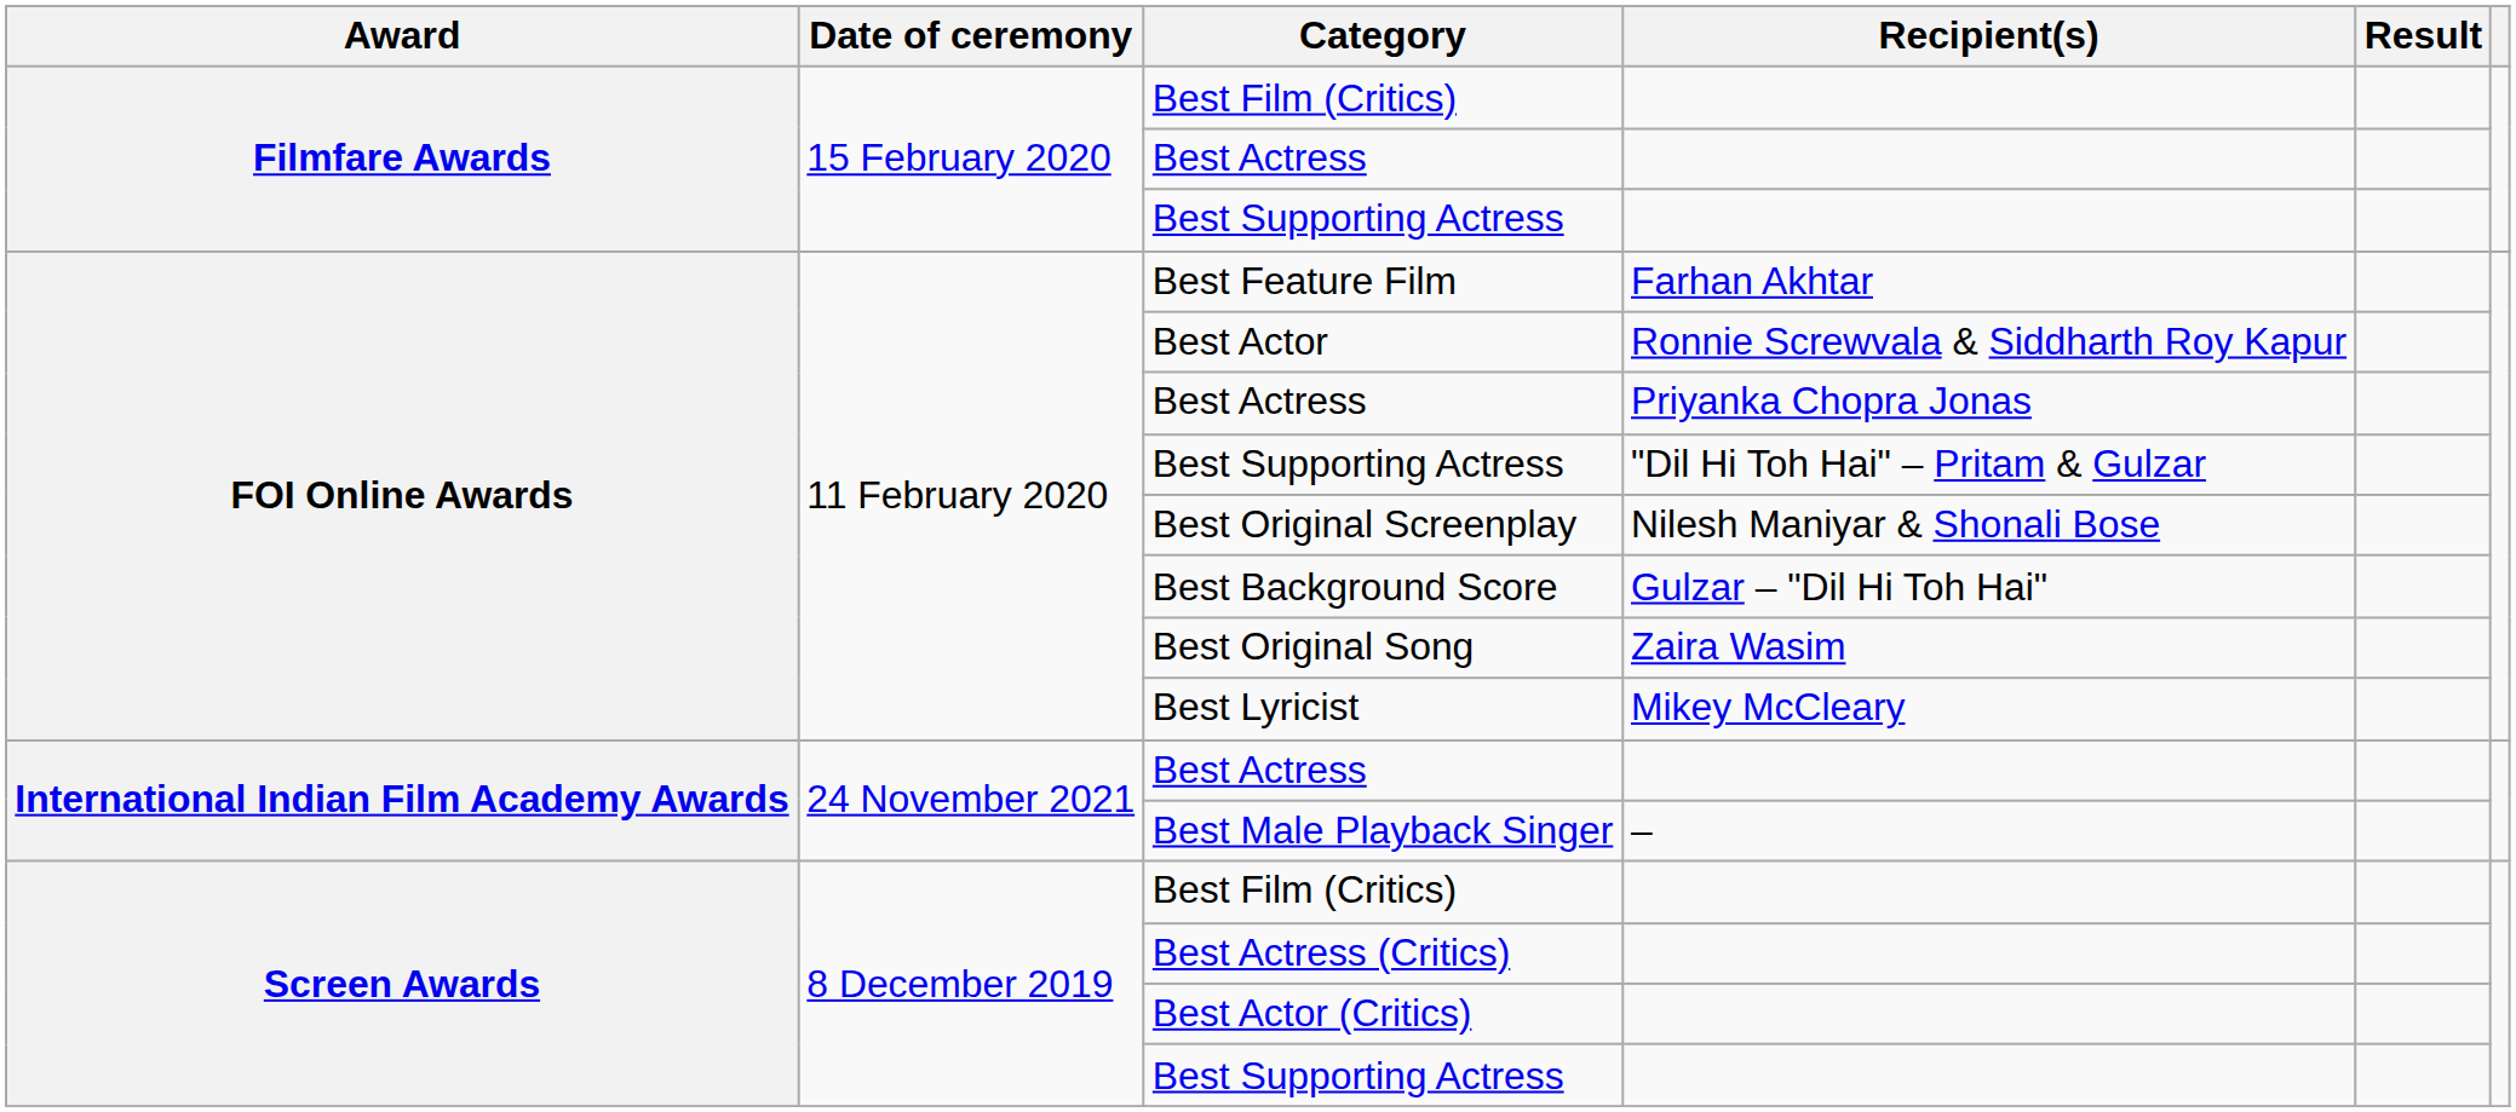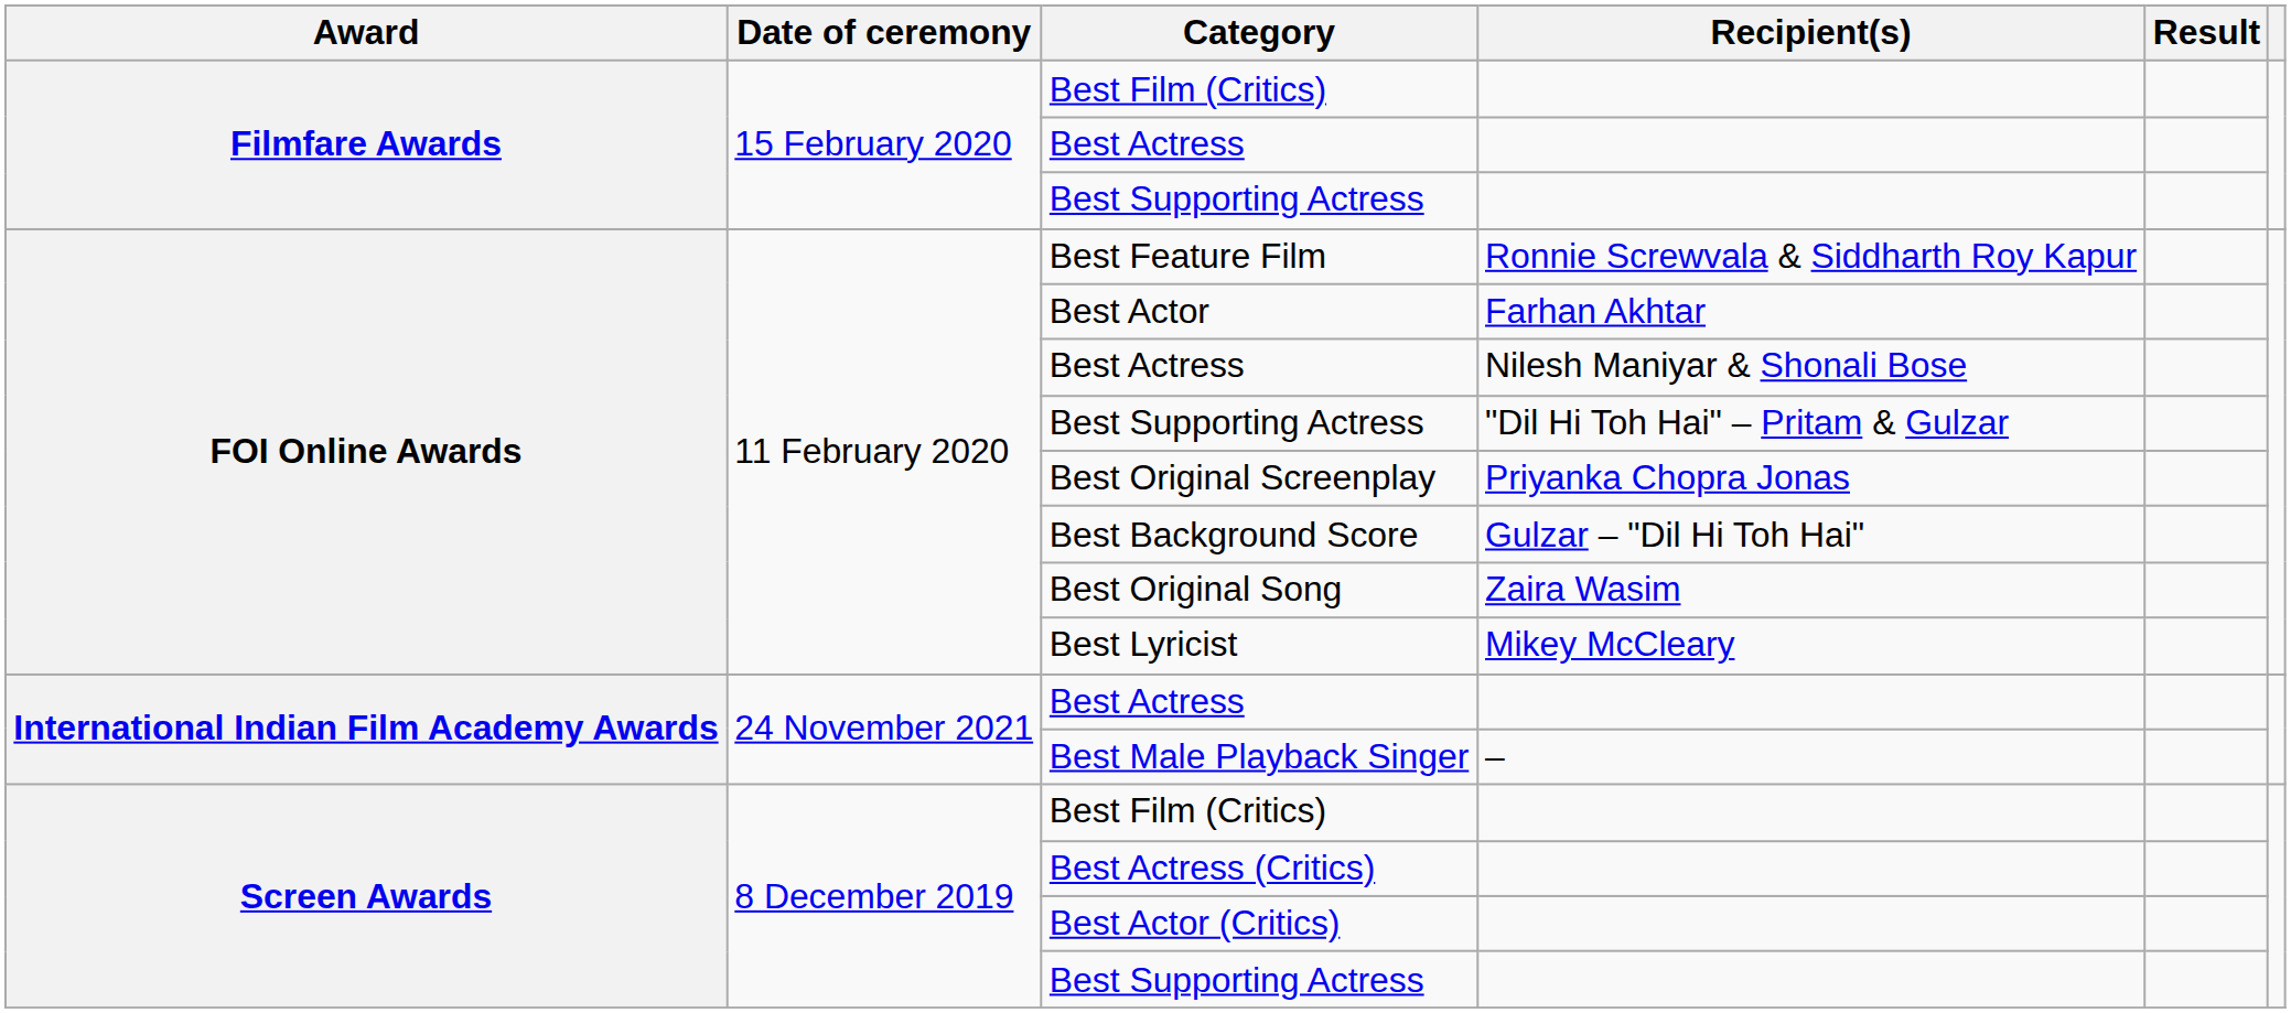Best Feature Film | Recipient(s): Farhan Akhtar -> Ronnie Screwvala & Siddharth Roy Kapur
Best Actor | Recipient(s): Ronnie Screwvala & Siddharth Roy Kapur -> Farhan Akhtar
FOI Online Awards / Best Actress | Recipient(s): Priyanka Chopra Jonas -> Nilesh Maniyar & Shonali Bose
Best Original Screenplay | Recipient(s): Nilesh Maniyar & Shonali Bose -> Priyanka Chopra Jonas
